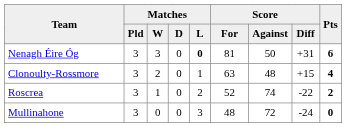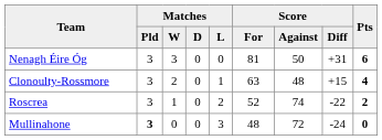Nenagh Éire Óg | Matches / L: bold -> normal
Mullinahone | Matches / Pld: normal -> bold
